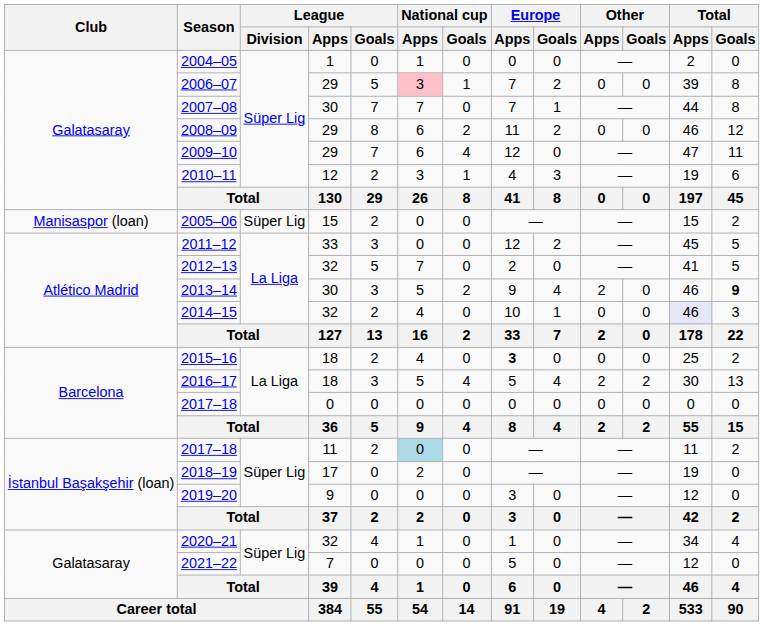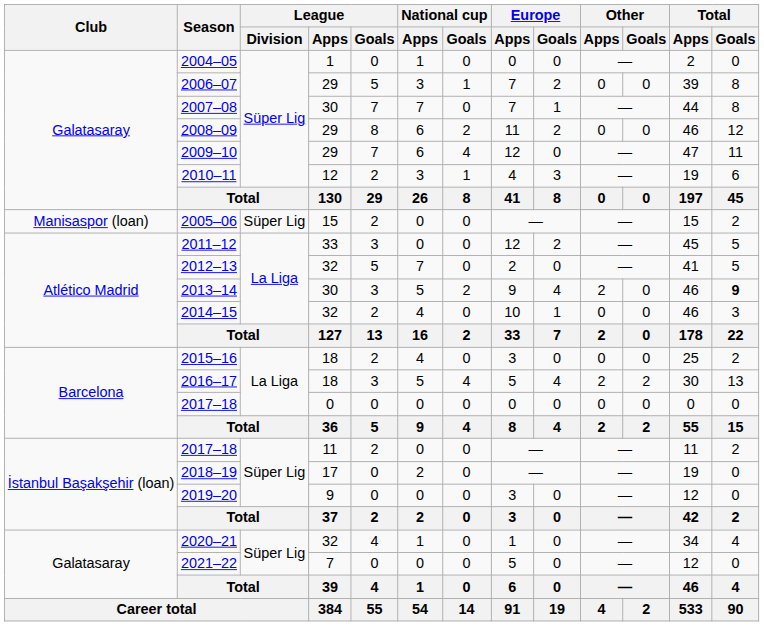2006–07 | National cup / Apps: pink background -> no background
2014–15 | Total / Apps: lavender background -> no background
2015–16 | Europe / Apps: bold -> normal
2017–18 / 11 | National cup / Apps: lightblue background -> no background
